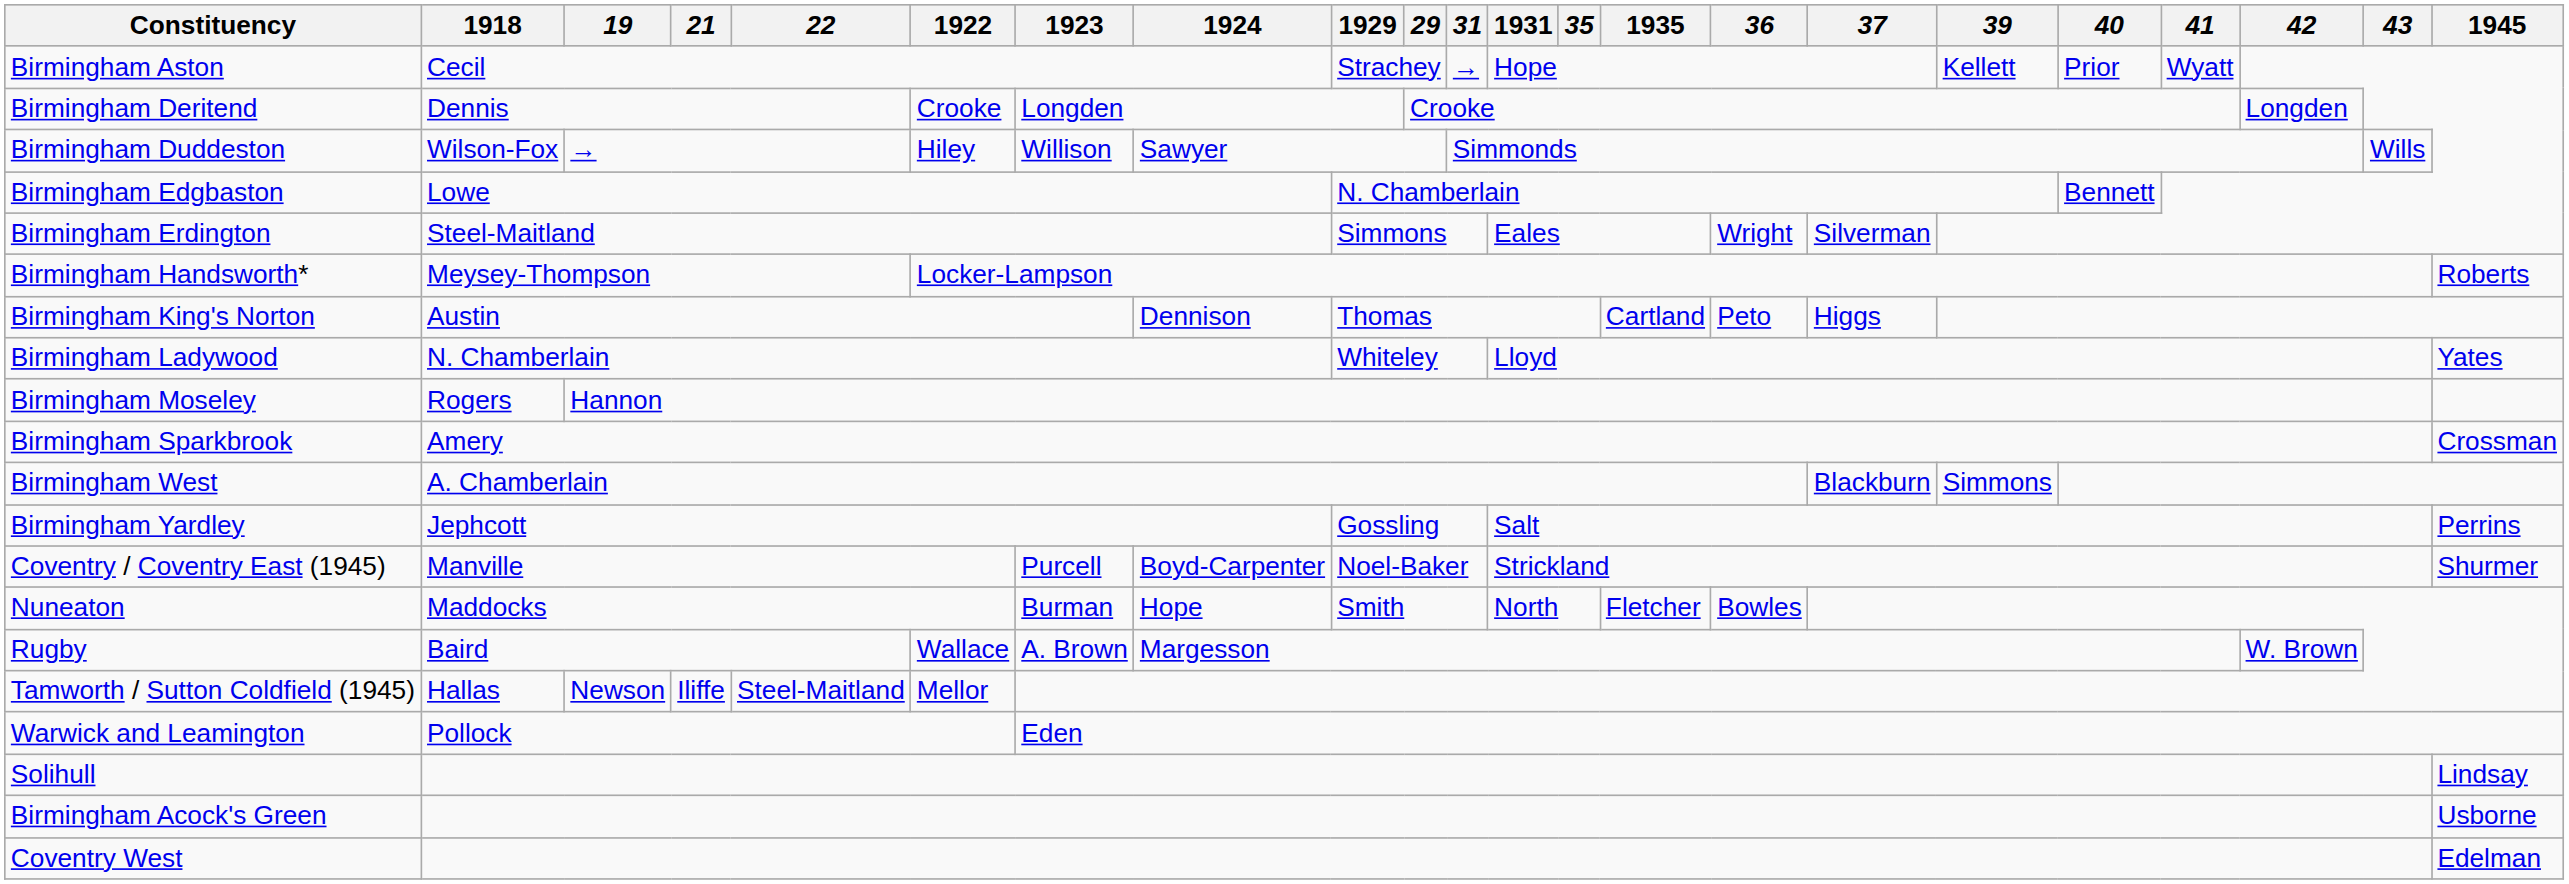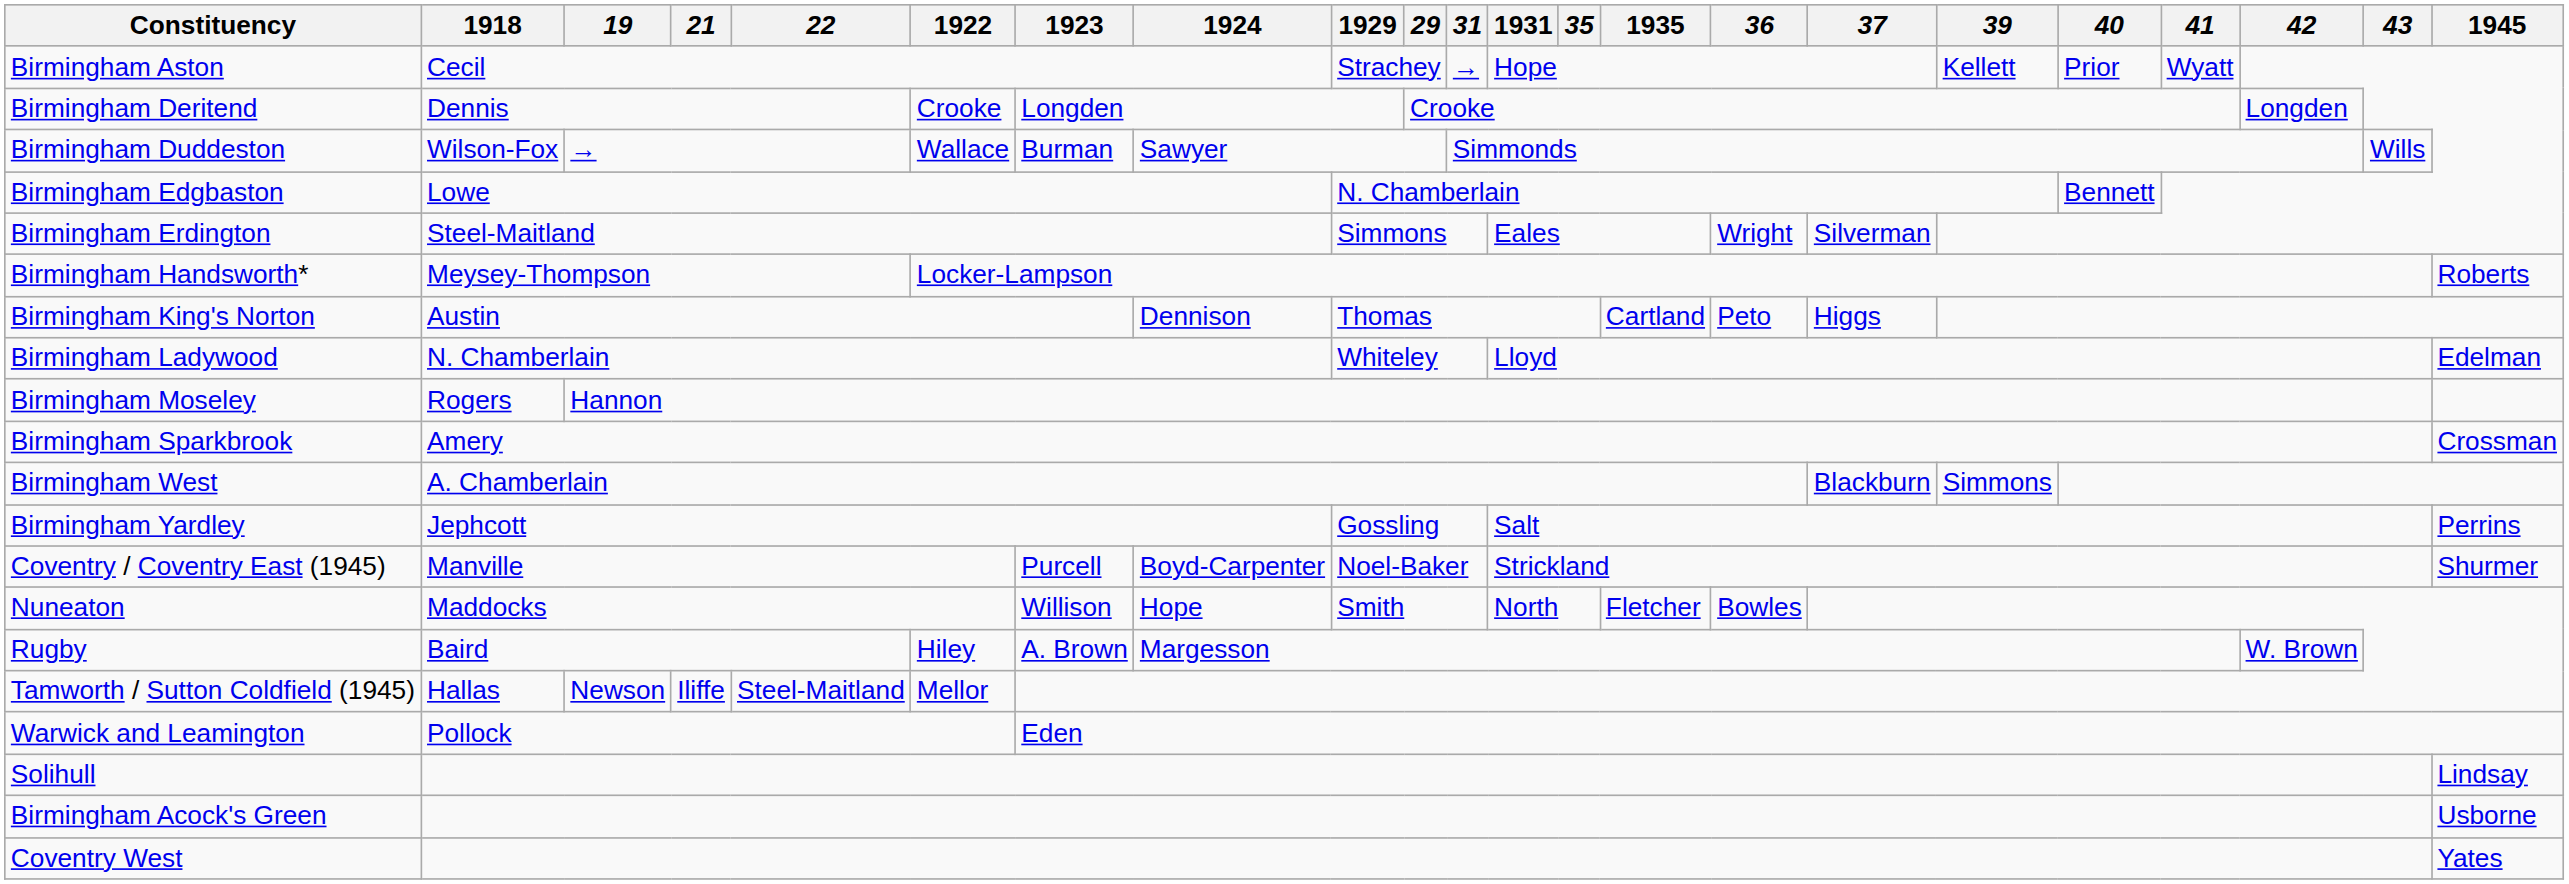Birmingham Duddeston | 1922: Hiley -> Wallace
Birmingham Duddeston | 1923: Willison -> Burman
Birmingham Ladywood | 1945: Yates -> Edelman
Nuneaton | 1923: Burman -> Willison
Rugby | 1922: Wallace -> Hiley
Coventry West | 1945: Edelman -> Yates
